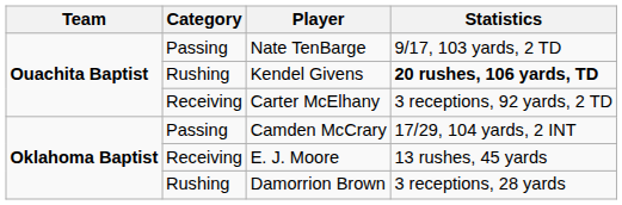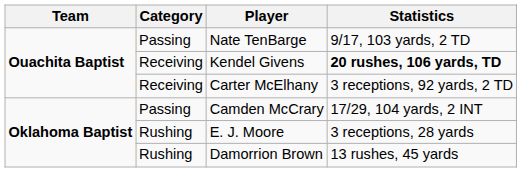Kendel Givens | Category: Rushing -> Receiving
E. J. Moore | Category: Receiving -> Rushing
E. J. Moore | Statistics: 13 rushes, 45 yards -> 3 receptions, 28 yards
Damorrion Brown | Statistics: 3 receptions, 28 yards -> 13 rushes, 45 yards
